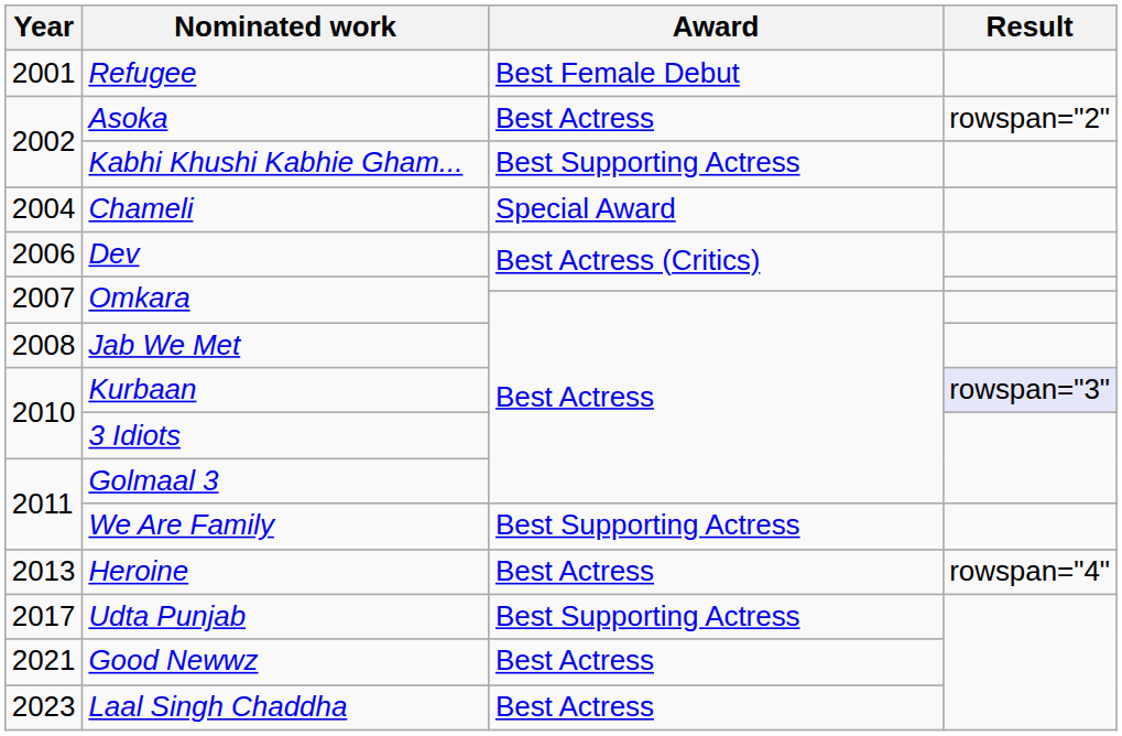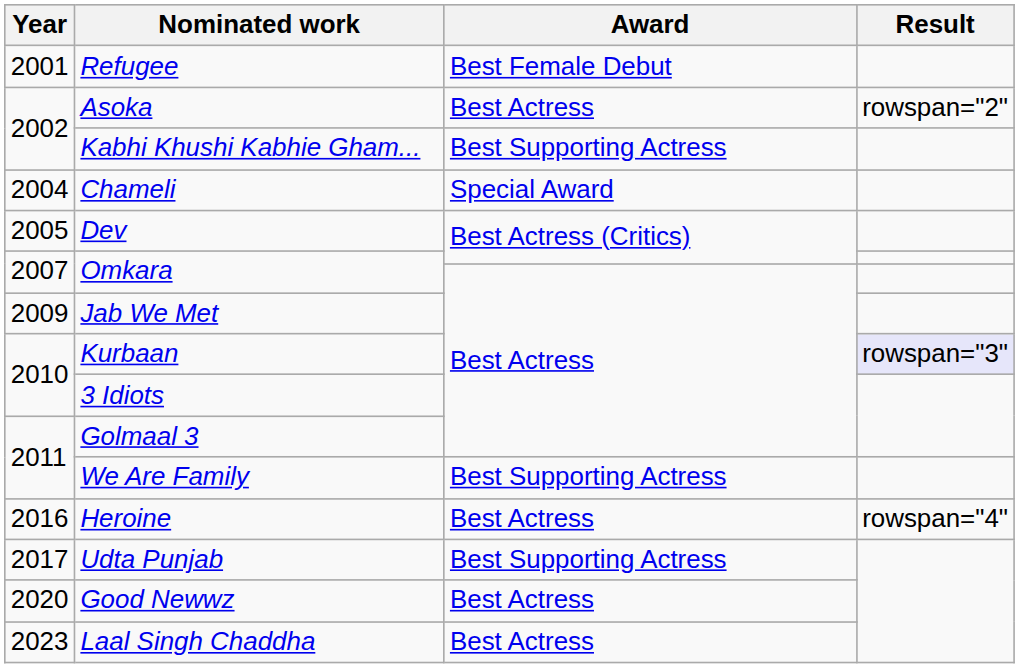Dev | Year: 2006 -> 2005
Jab We Met | Year: 2008 -> 2009
Heroine | Year: 2013 -> 2016
Good Newwz | Year: 2021 -> 2020
